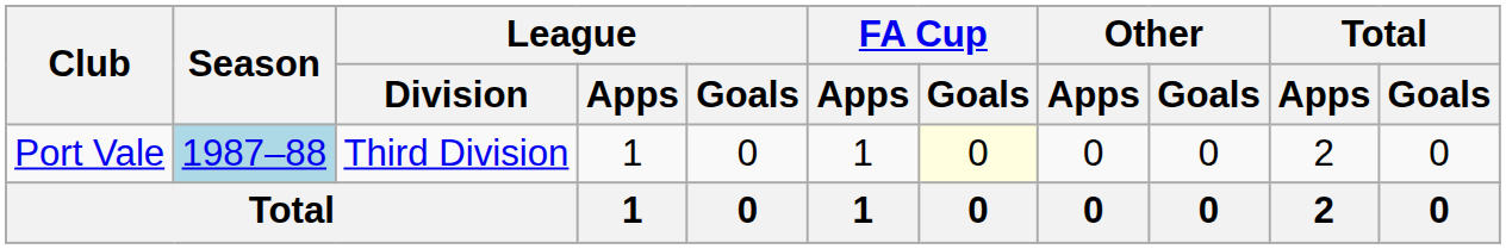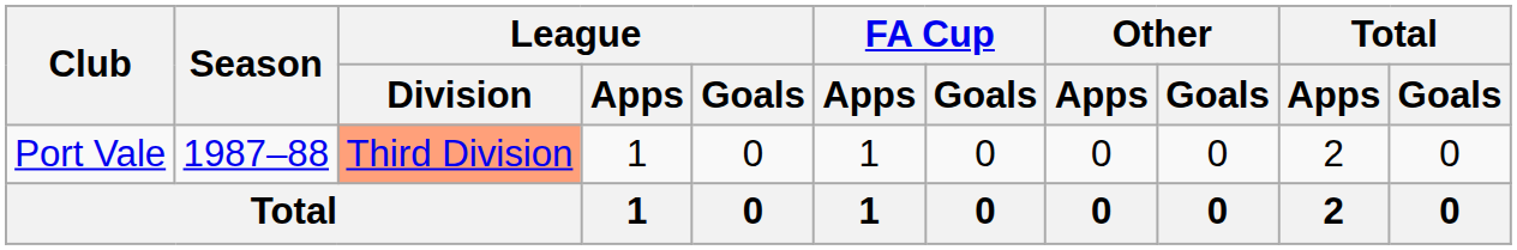Port Vale | Season: lightblue background -> no background
Port Vale | League / Division: no background -> lightsalmon background
Port Vale | FA Cup / Goals: lightyellow background -> no background
